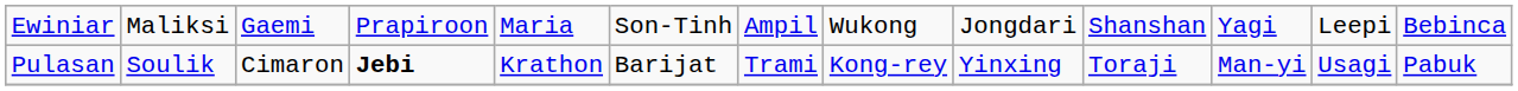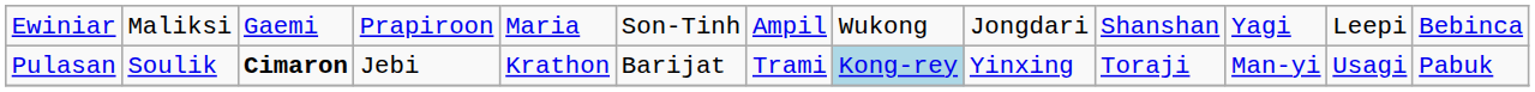Pulasan | column 3: normal -> bold
Pulasan | column 4: bold -> normal
Pulasan | column 8: no background -> lightblue background
